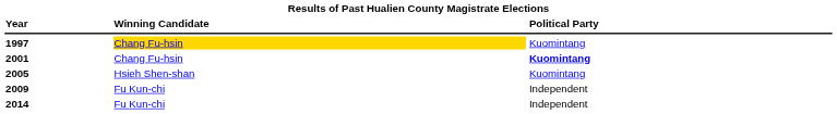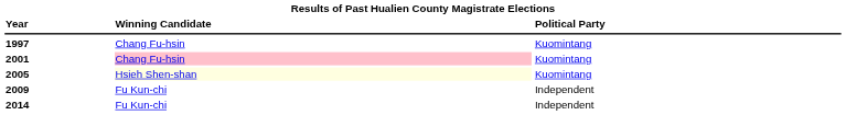1997 | column 2: gold background -> no background
2001 | column 2: no background -> pink background
2001 | column 3: bold -> normal
2005 | column 2: no background -> lightyellow background
